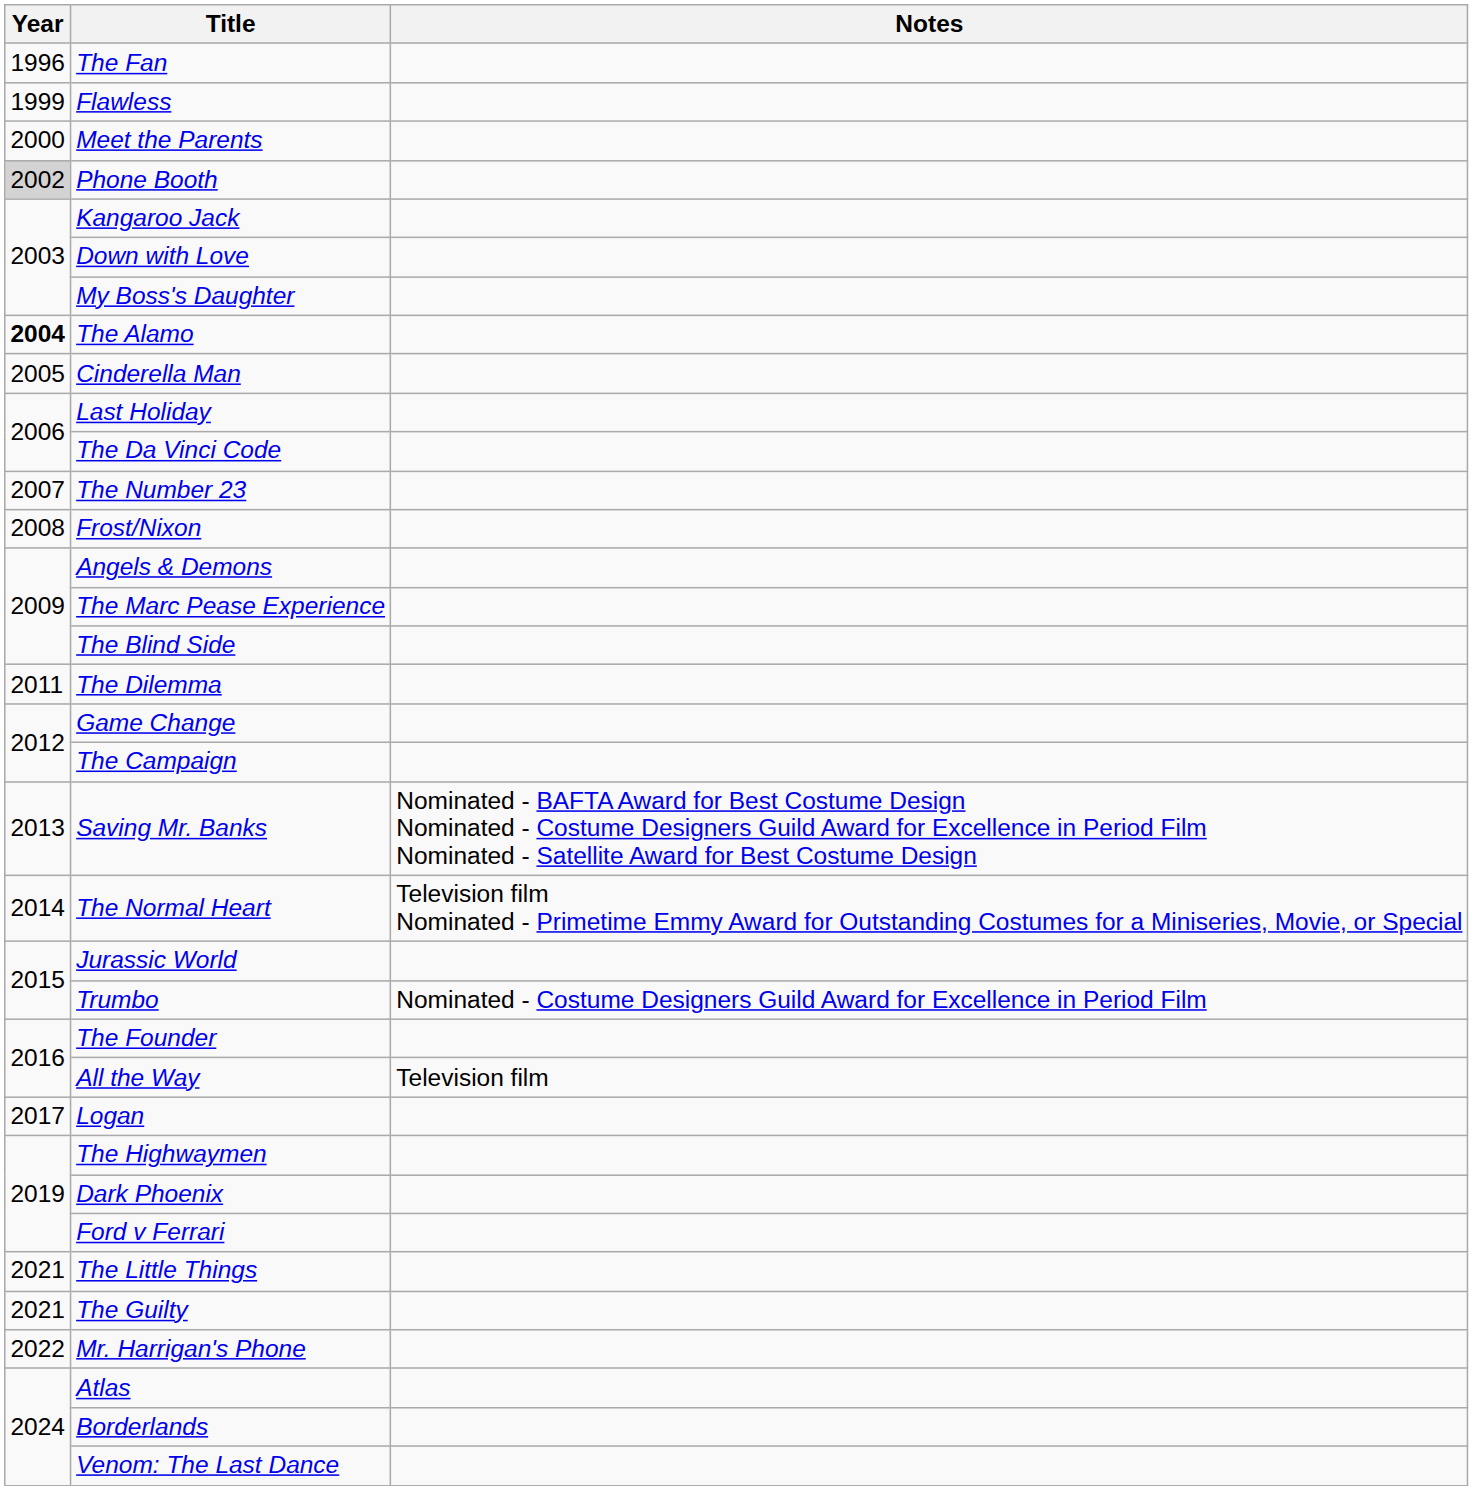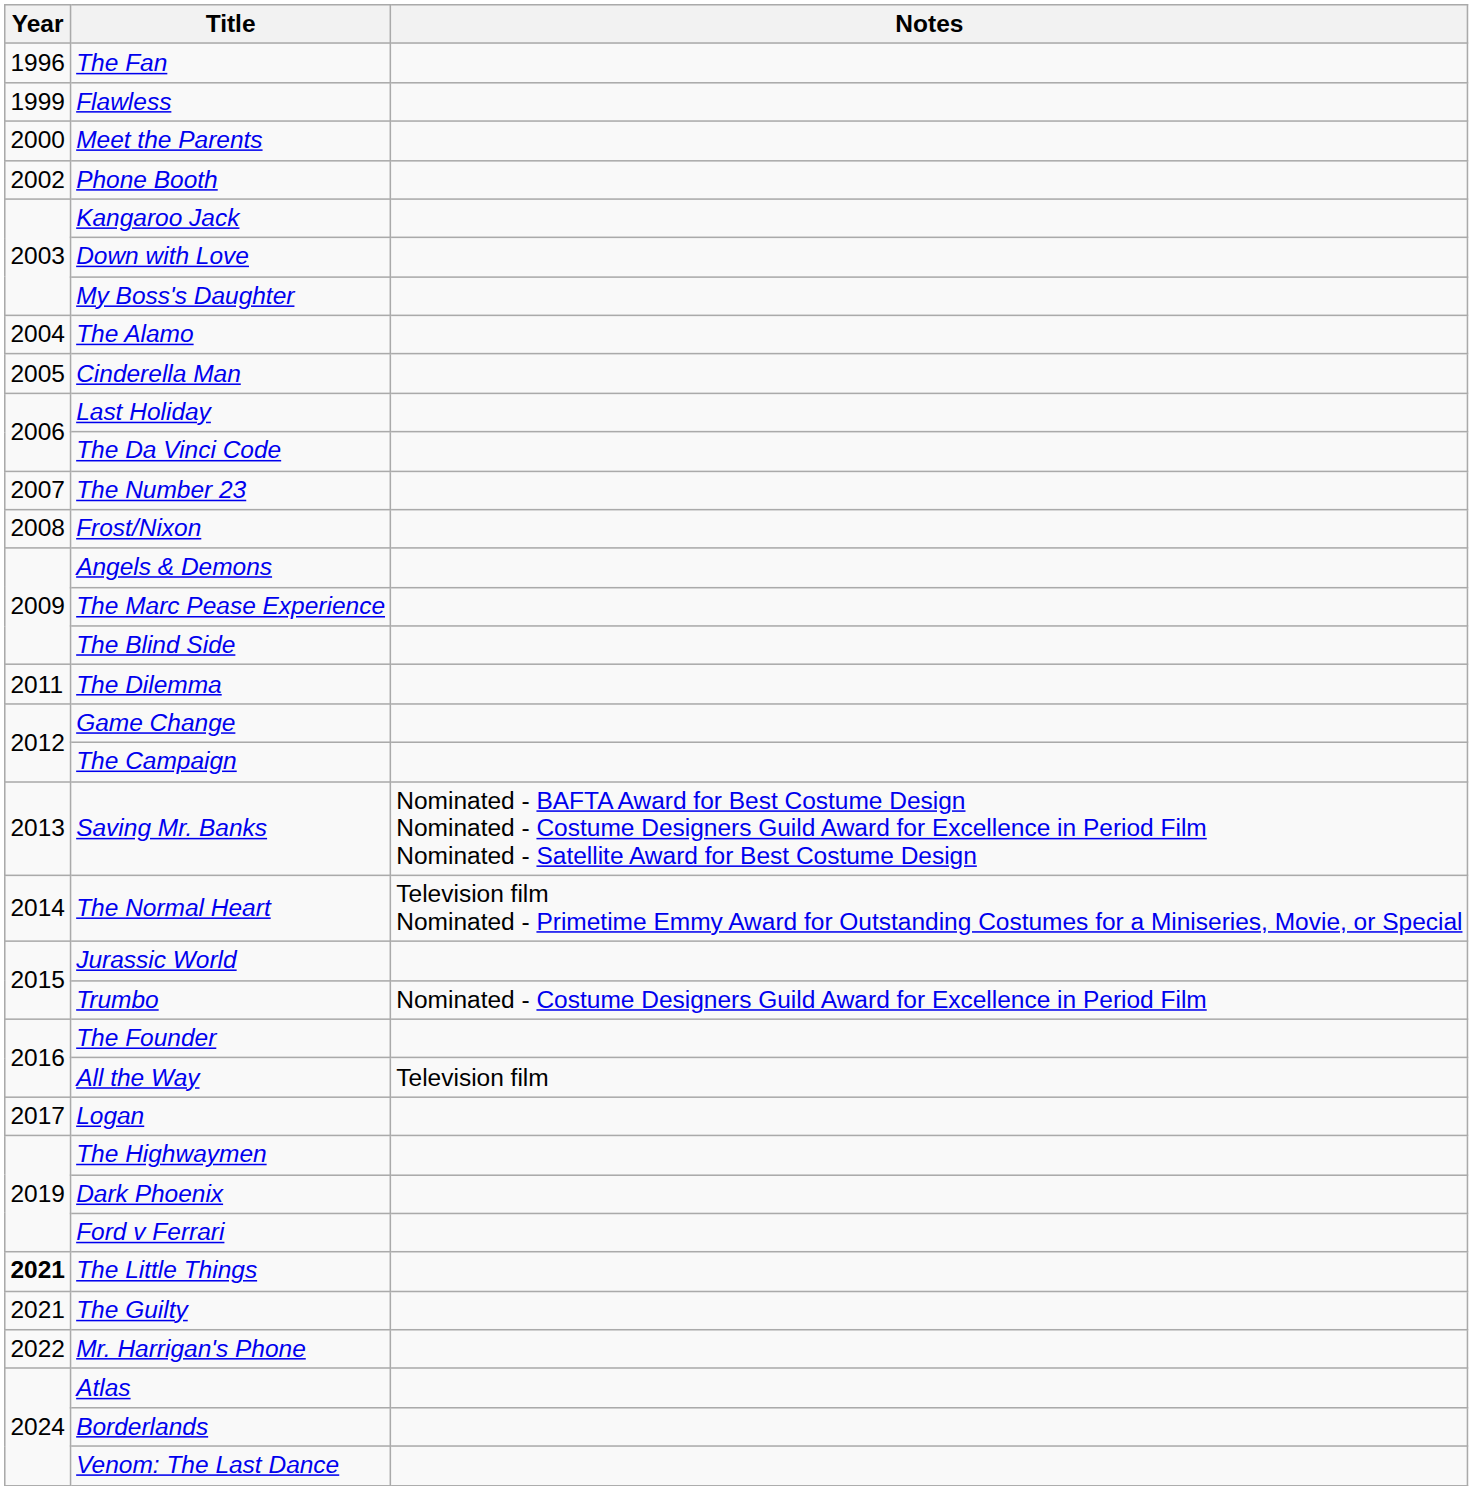Phone Booth | Year: lightgrey background -> no background
The Alamo | Year: bold -> normal
The Little Things | Year: normal -> bold
